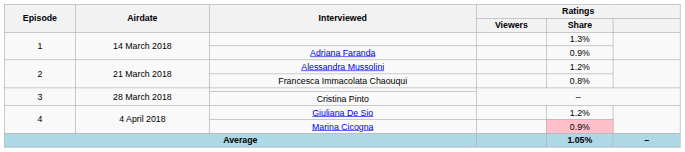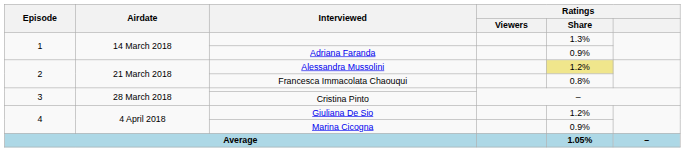Alessandra Mussolini | Ratings / Share: no background -> khaki background
Marina Cicogna | Ratings / Share: pink background -> no background
